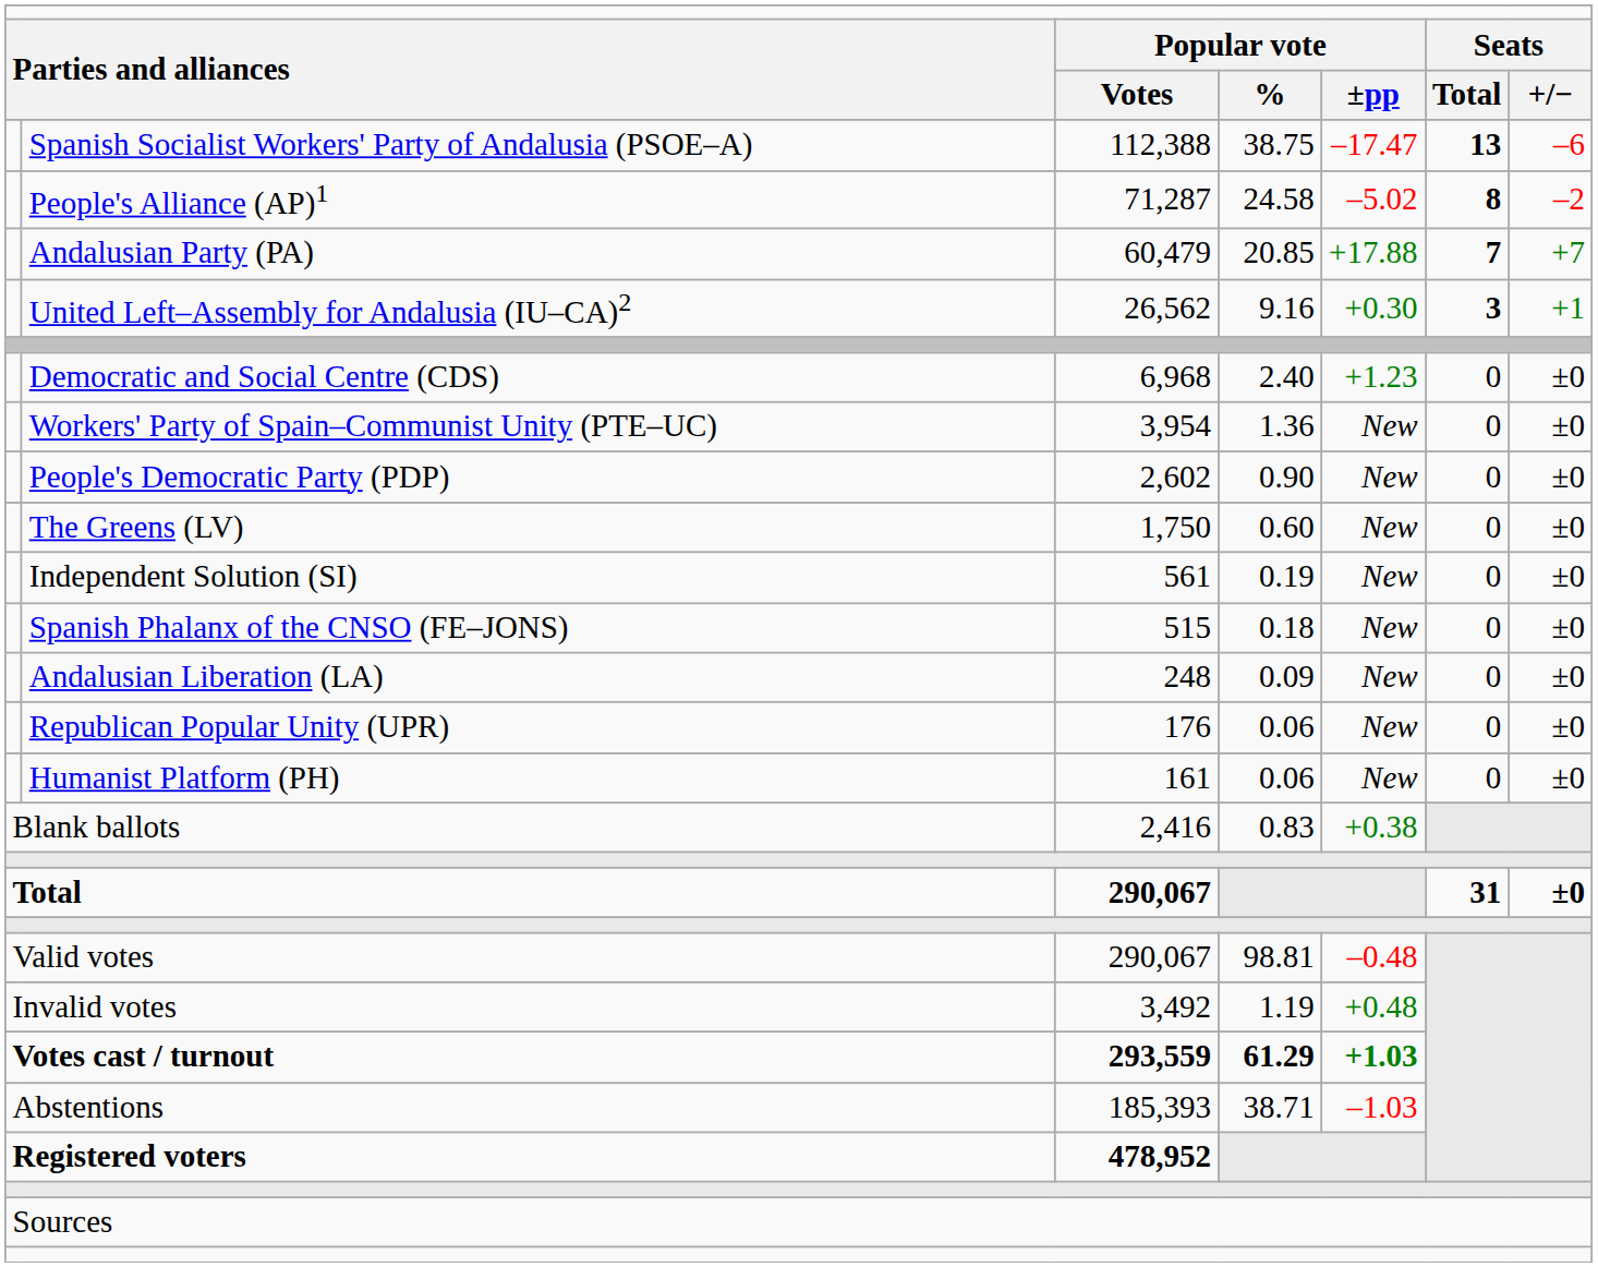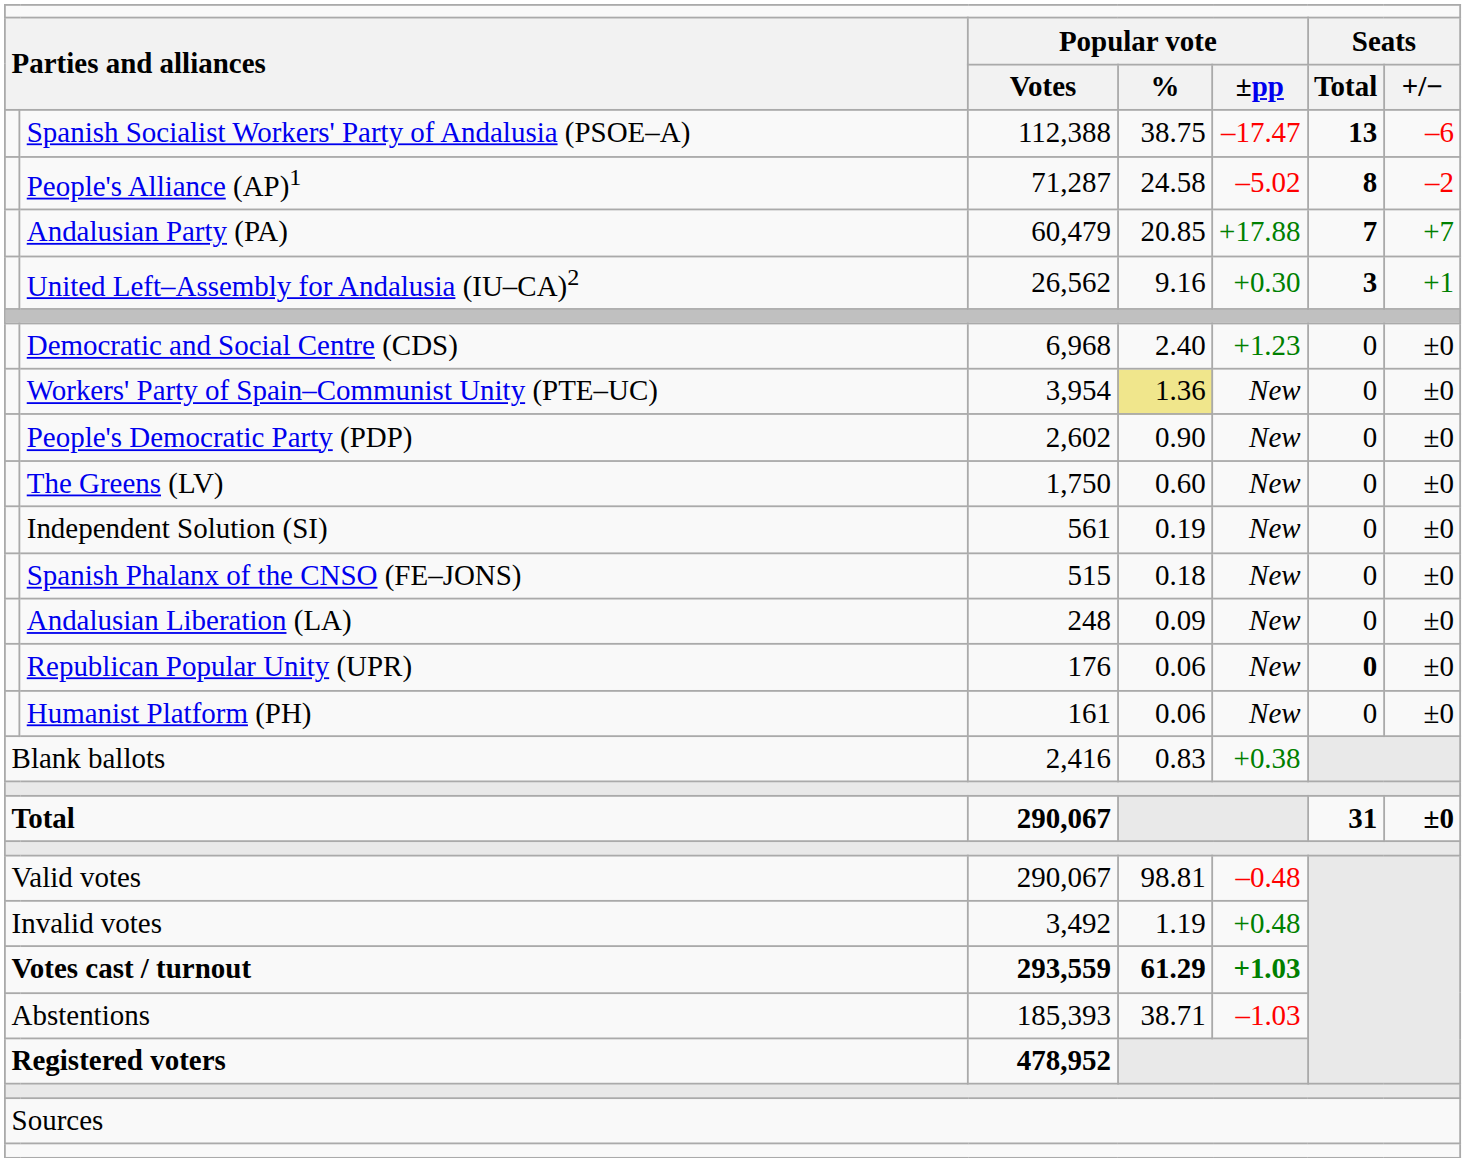Workers' Party of Spain–Communist Unity (PTE–UC) | column 4: no background -> khaki background
Republican Popular Unity (UPR) | column 6: normal -> bold
